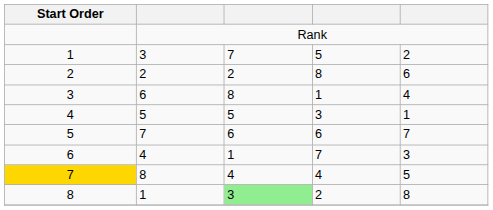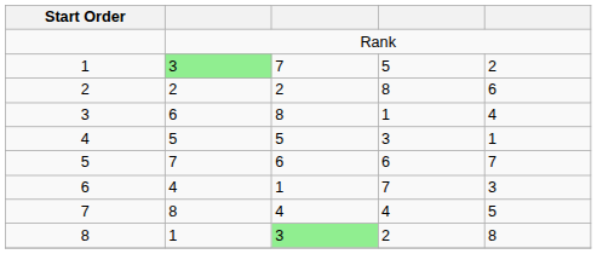row 3 | column 2: no background -> lightgreen background
row 9 | Start Order: gold background -> no background
